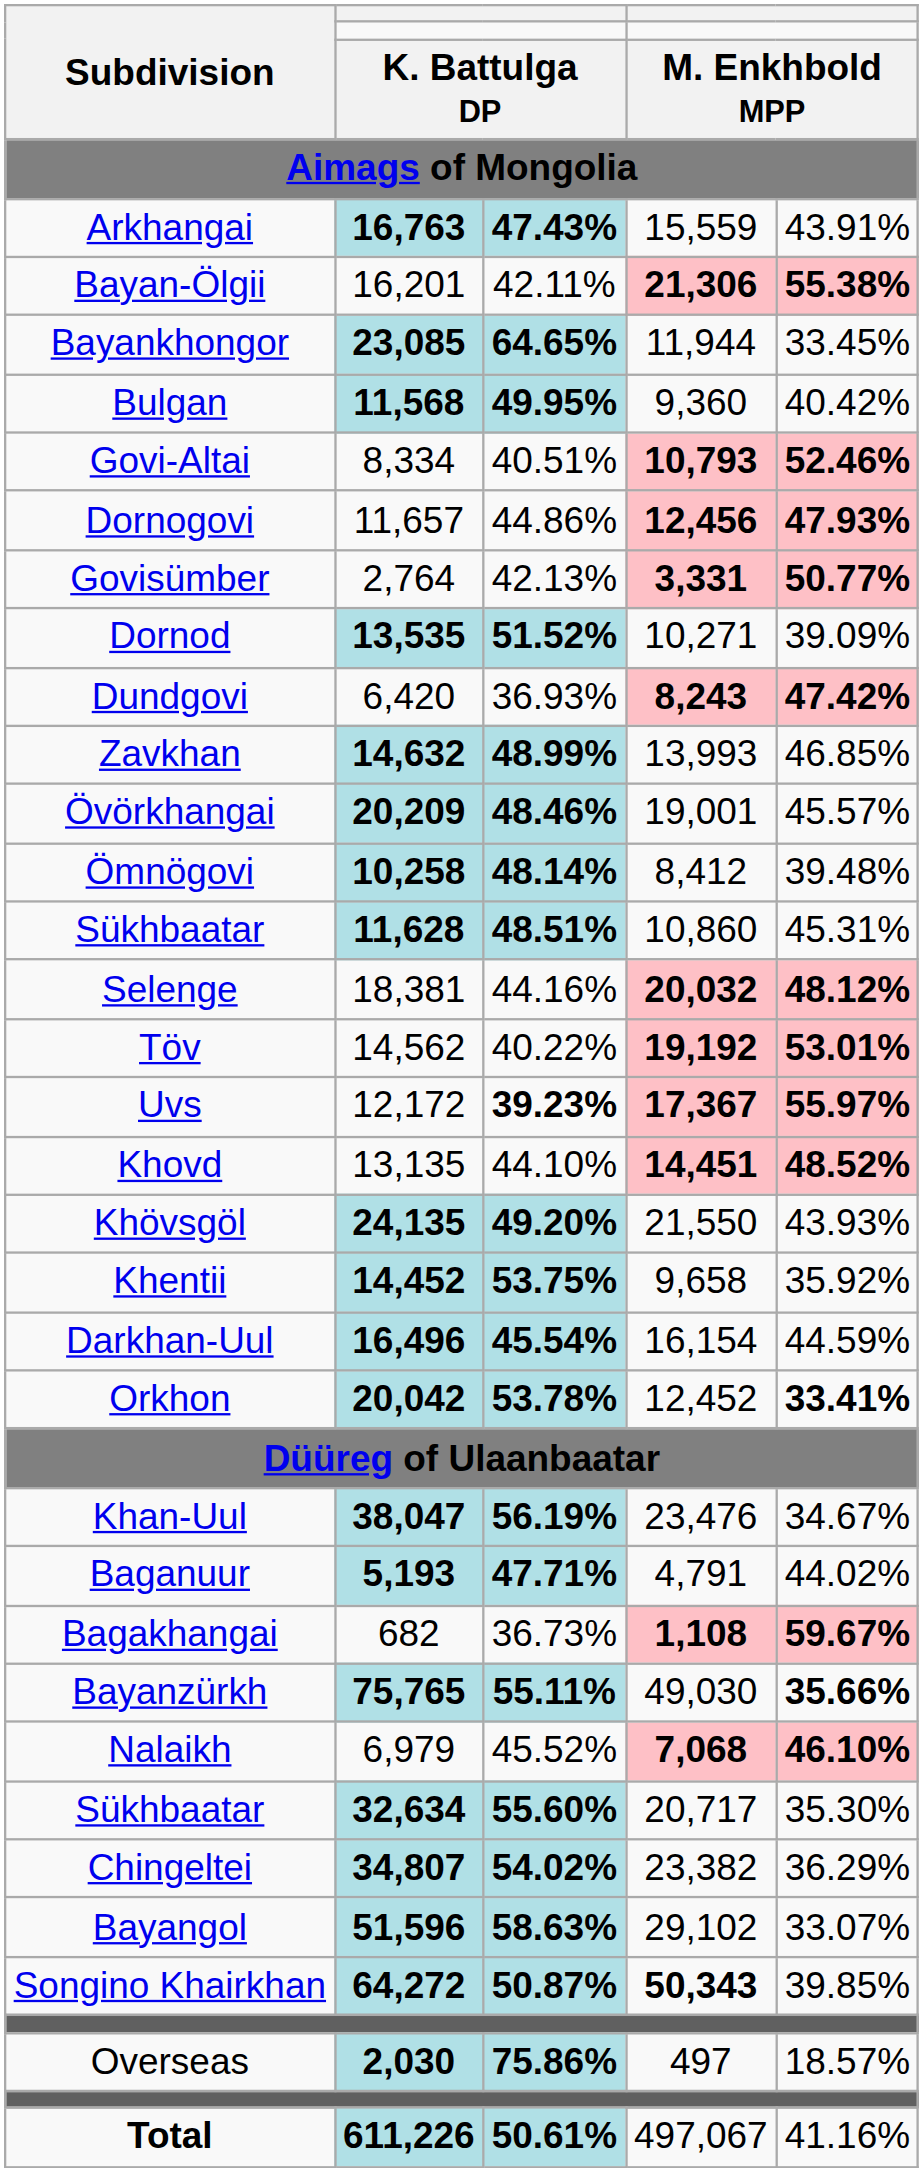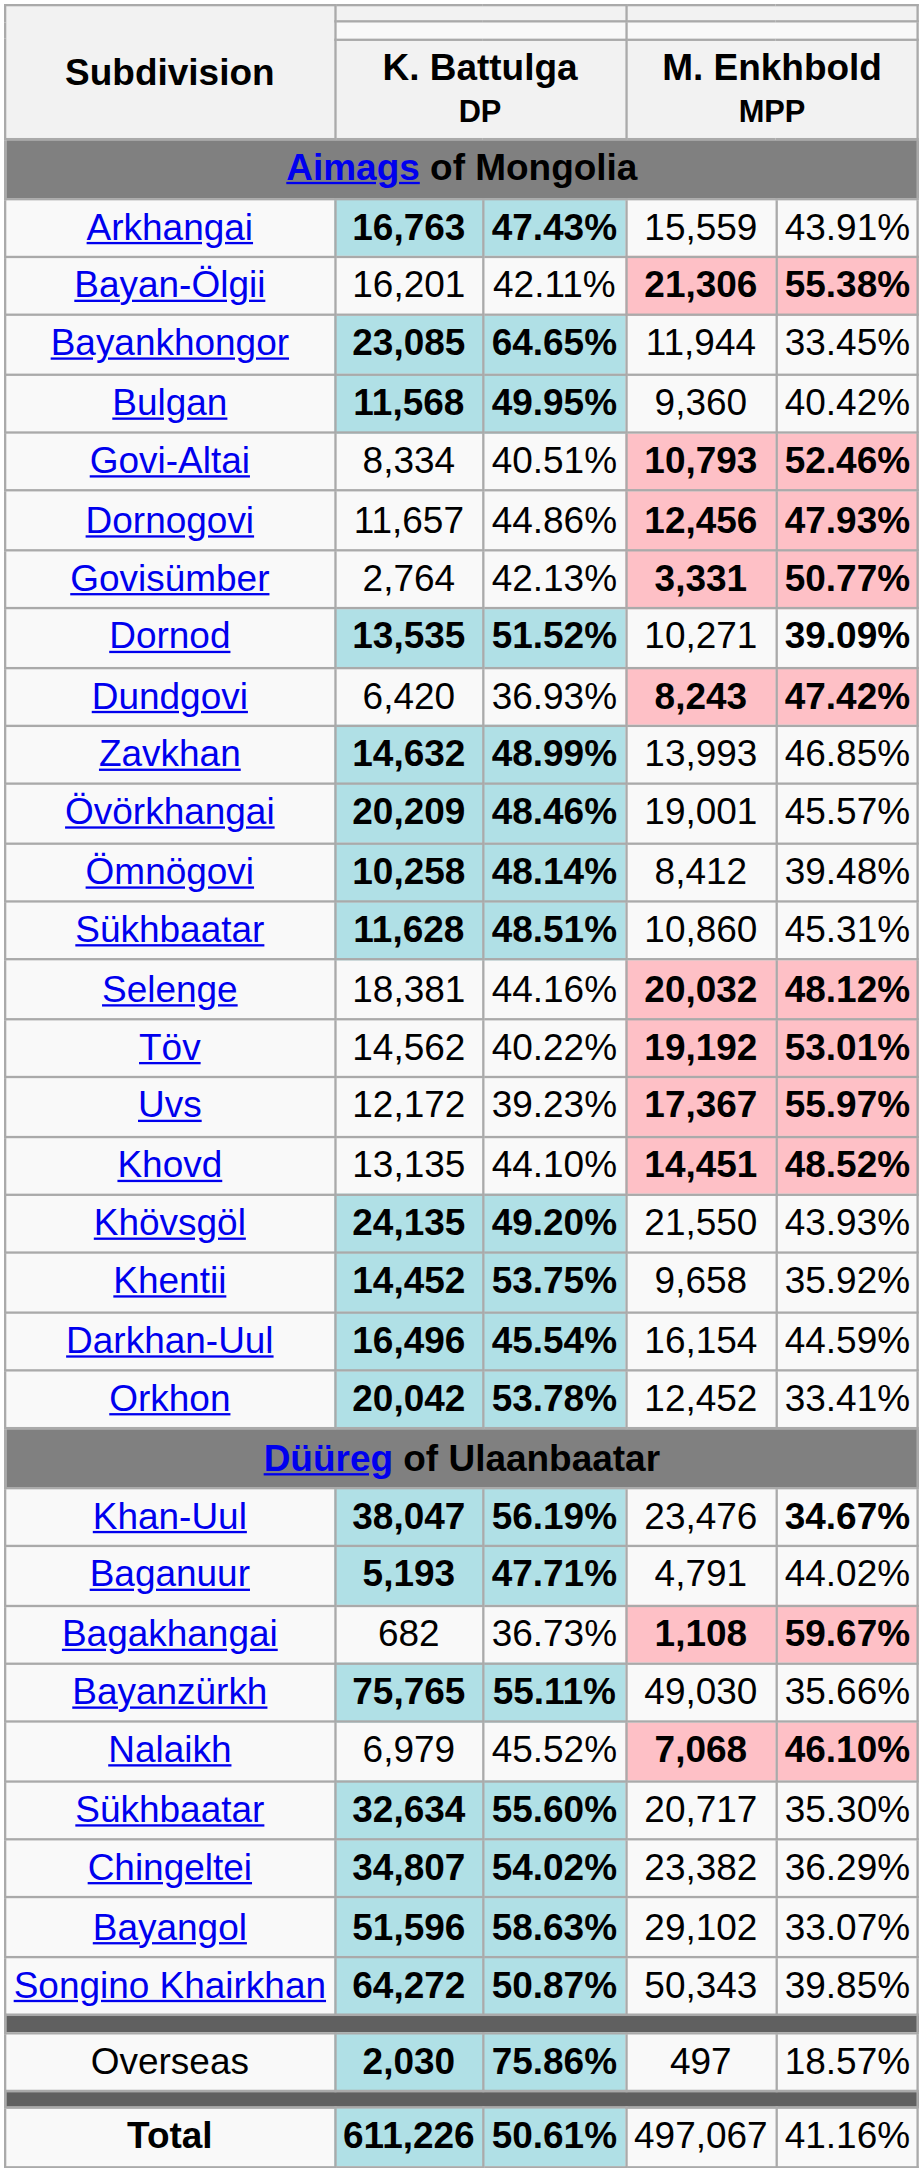Dornod | column 5: normal -> bold
Uvs | column 3: bold -> normal
Orkhon | column 5: bold -> normal
Khan-Uul | column 5: normal -> bold
Bayanzürkh | column 5: bold -> normal
Songino Khairkhan | column 4: bold -> normal
